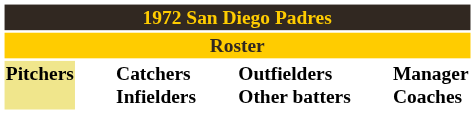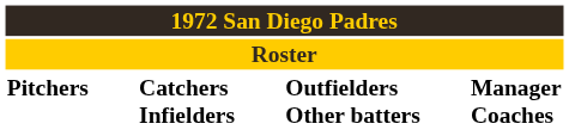Pitchers | column 1: khaki background -> no background
